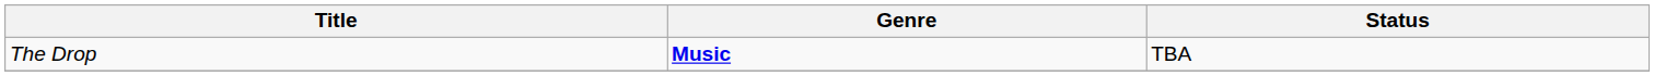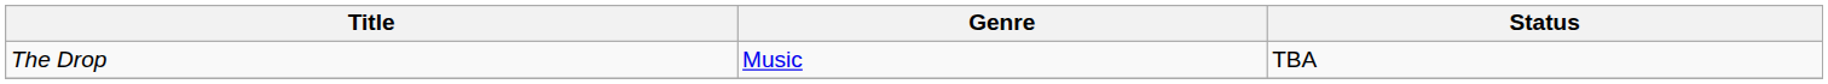The Drop | Genre: bold -> normal
